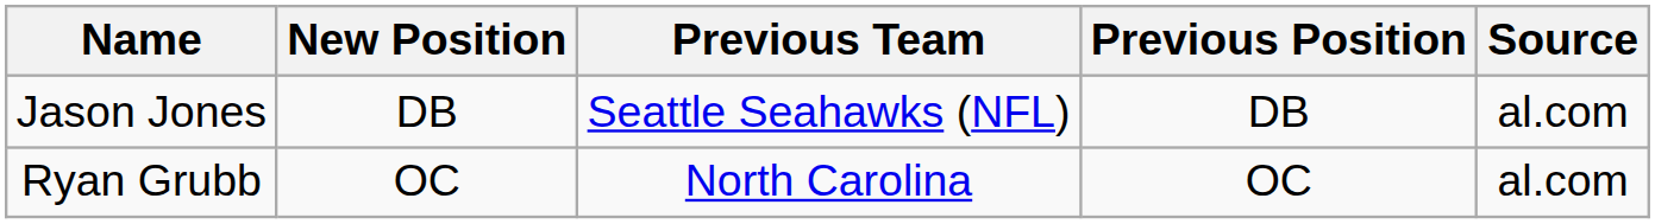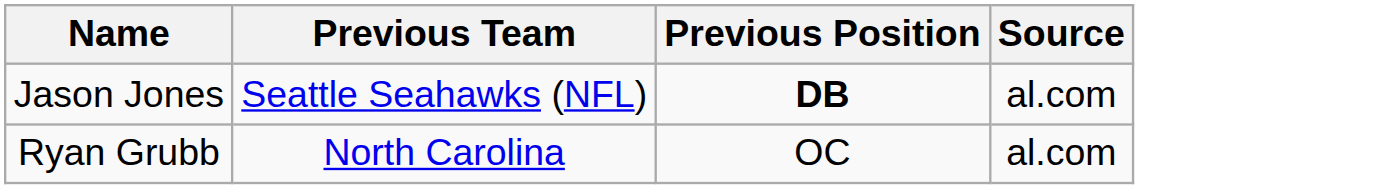- column: New Position | DB | OC
Jason Jones | Previous Position: normal -> bold
